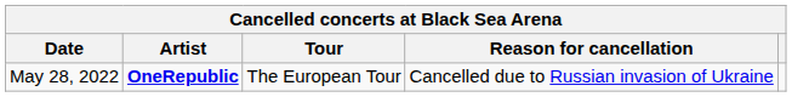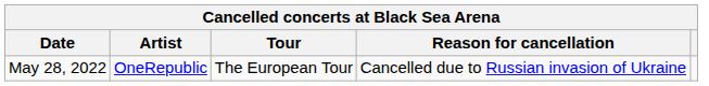May 28, 2022 | Artist: bold -> normal
